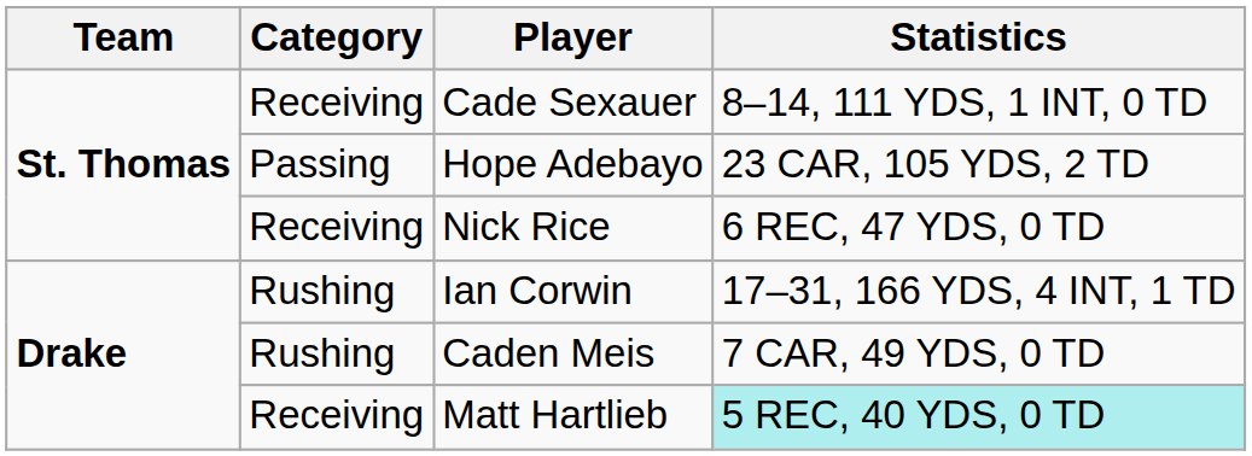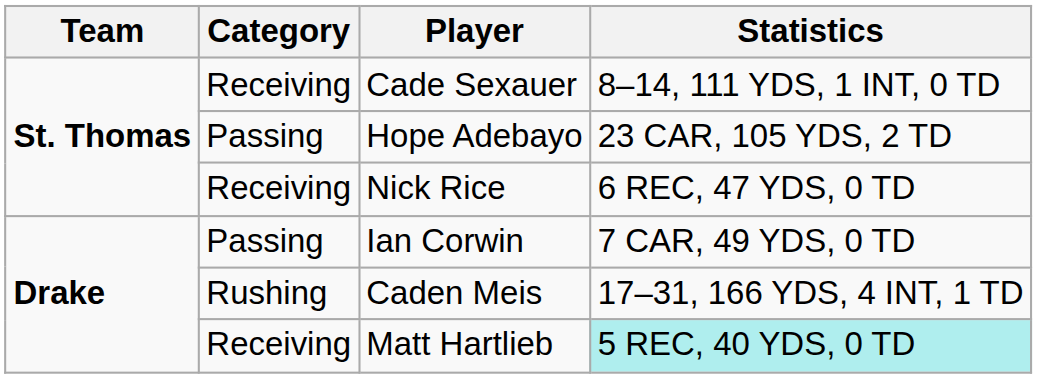Ian Corwin | Category: Rushing -> Passing
Ian Corwin | Statistics: 17–31, 166 YDS, 4 INT, 1 TD -> 7 CAR, 49 YDS, 0 TD
Caden Meis | Statistics: 7 CAR, 49 YDS, 0 TD -> 17–31, 166 YDS, 4 INT, 1 TD
